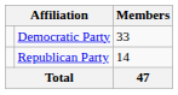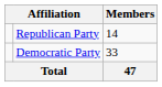rows swapped: Democratic Party <-> Republican Party
